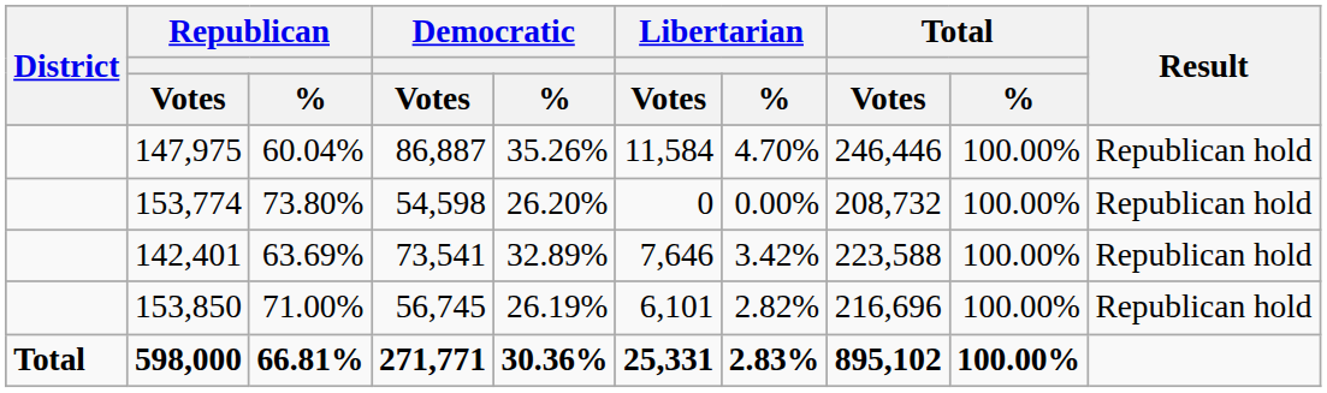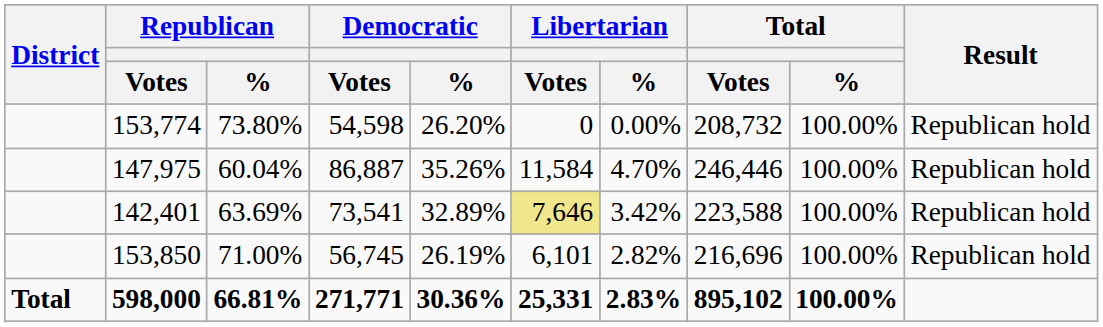rows swapped: 153,774 <-> 147,975
142,401 | Libertarian / Votes: no background -> khaki background
